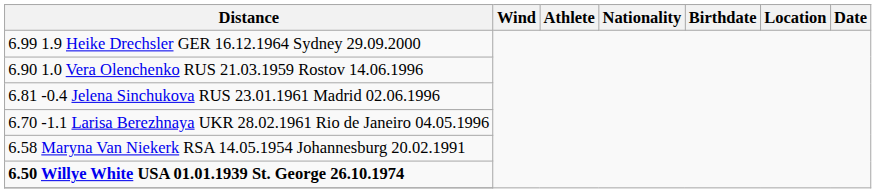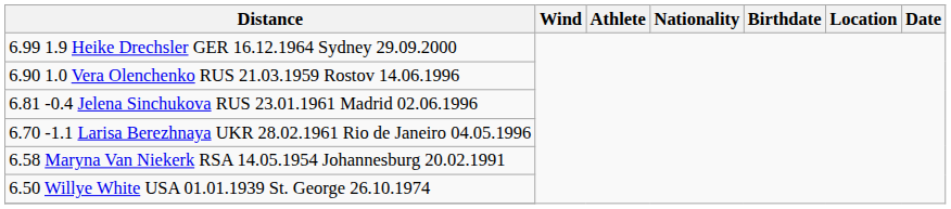6.50 Willye White USA 01.01.1939 St. George 26.10.1974 | Distance: bold -> normal
